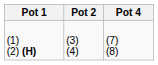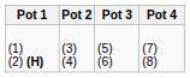+ column: Pot 3 | (5) (6)
